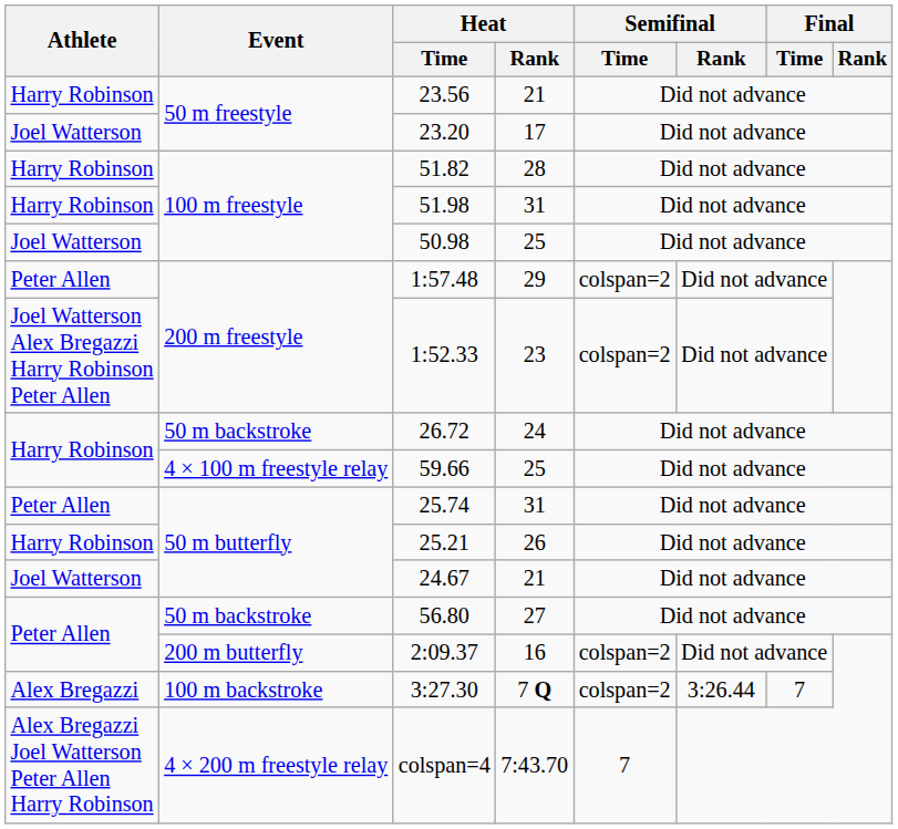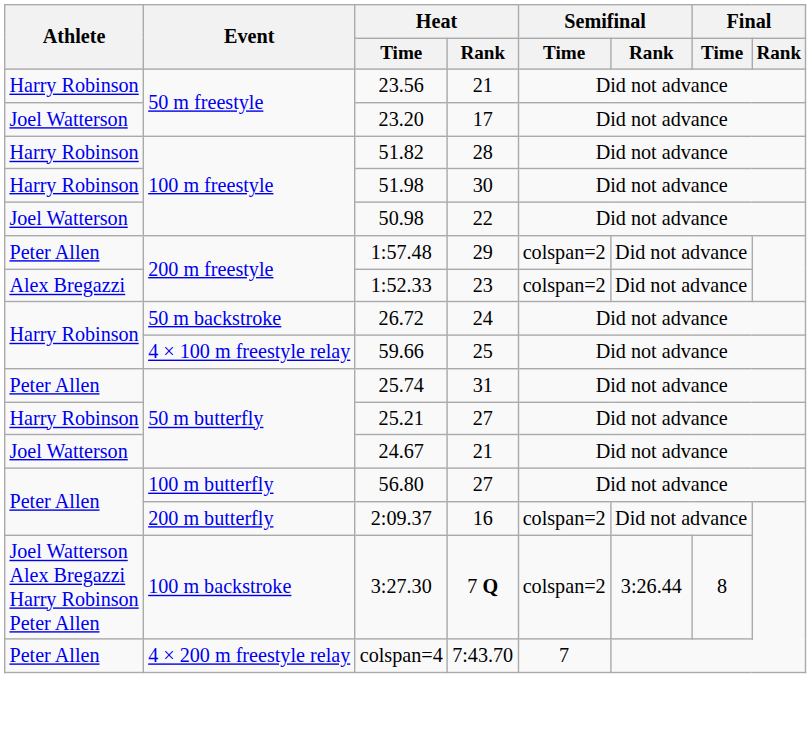51.98 | Heat / Rank: 31 -> 30
50.98 | Heat / Rank: 25 -> 22
1:52.33 | Athlete: Joel Watterson Alex Bregazzi Harry Robinson Peter Allen -> Alex Bregazzi
25.21 | Heat / Rank: 26 -> 27
56.80 | Event: 50 m backstroke -> 100 m butterfly
3:27.30 | Athlete: Alex Bregazzi -> Joel Watterson Alex Bregazzi Harry Robinson Peter Allen
3:27.30 | Final / Time: 7 -> 8
colspan=4 | Athlete: Alex Bregazzi Joel Watterson Peter Allen Harry Robinson -> Peter Allen
